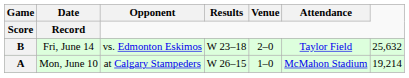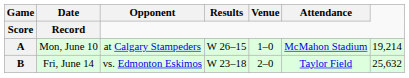rows swapped: A <-> B
